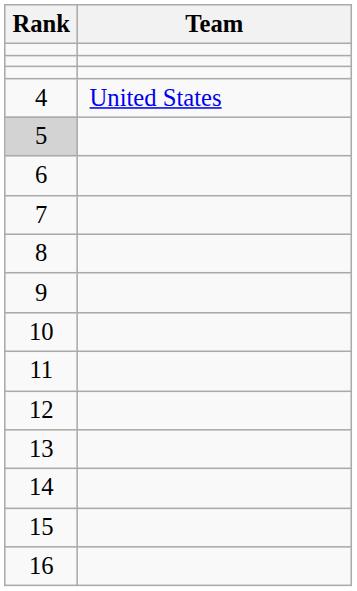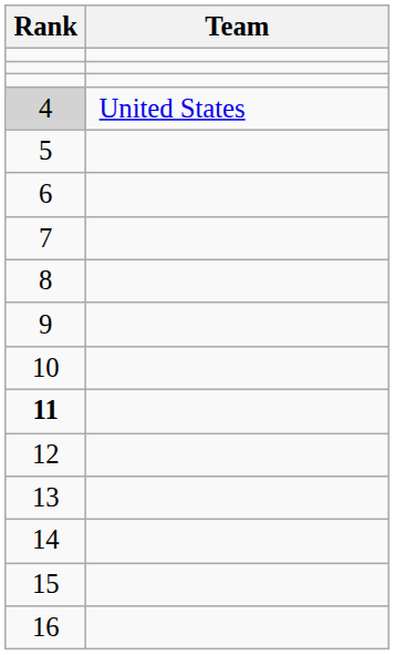row 5 | Rank: no background -> lightgrey background
row 6 | Rank: lightgrey background -> no background
row 12 | Rank: normal -> bold
